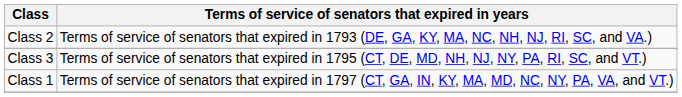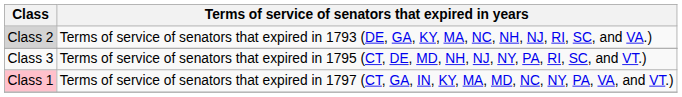Class 2 | Class: no background -> lightgrey background
Class 1 | Class: no background -> pink background
